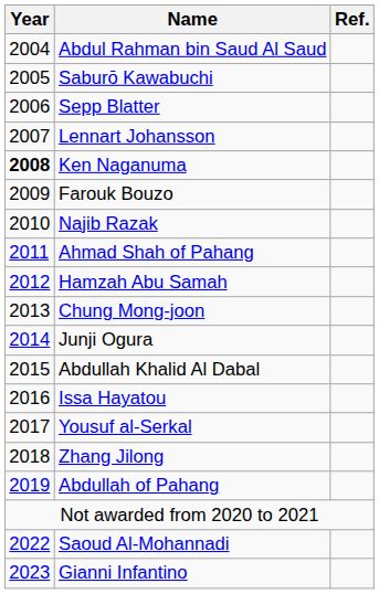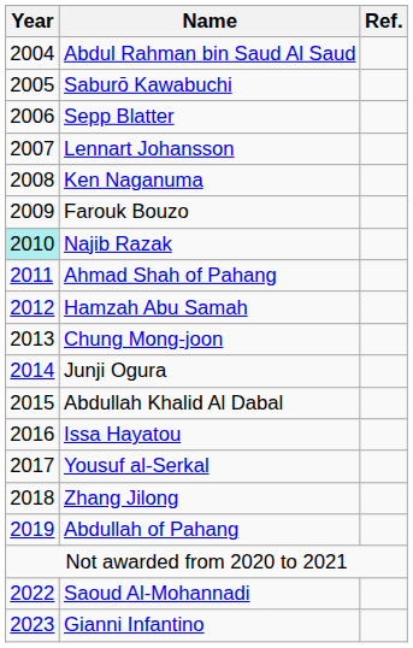Ken Naganuma | Year: bold -> normal
Najib Razak | Year: no background -> paleturquoise background
